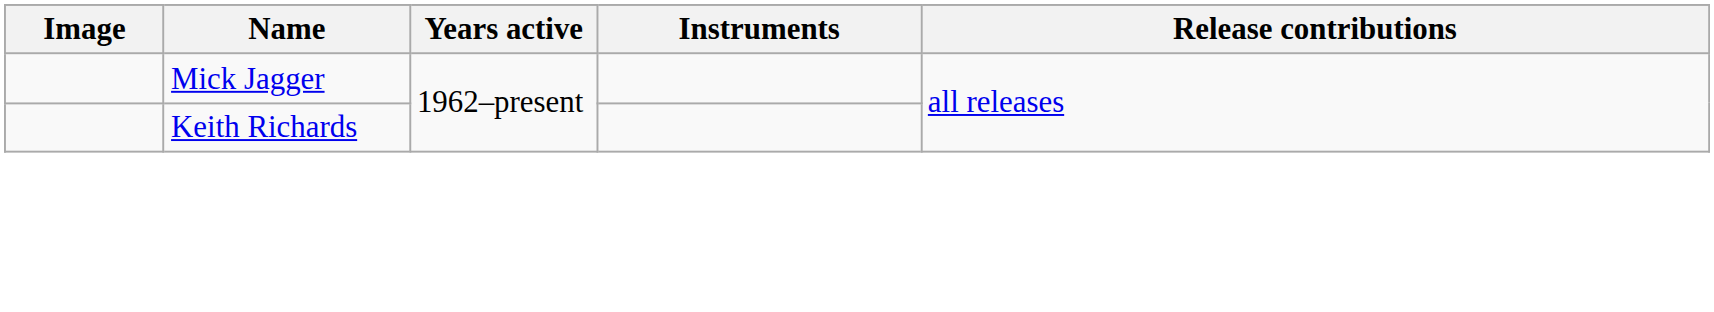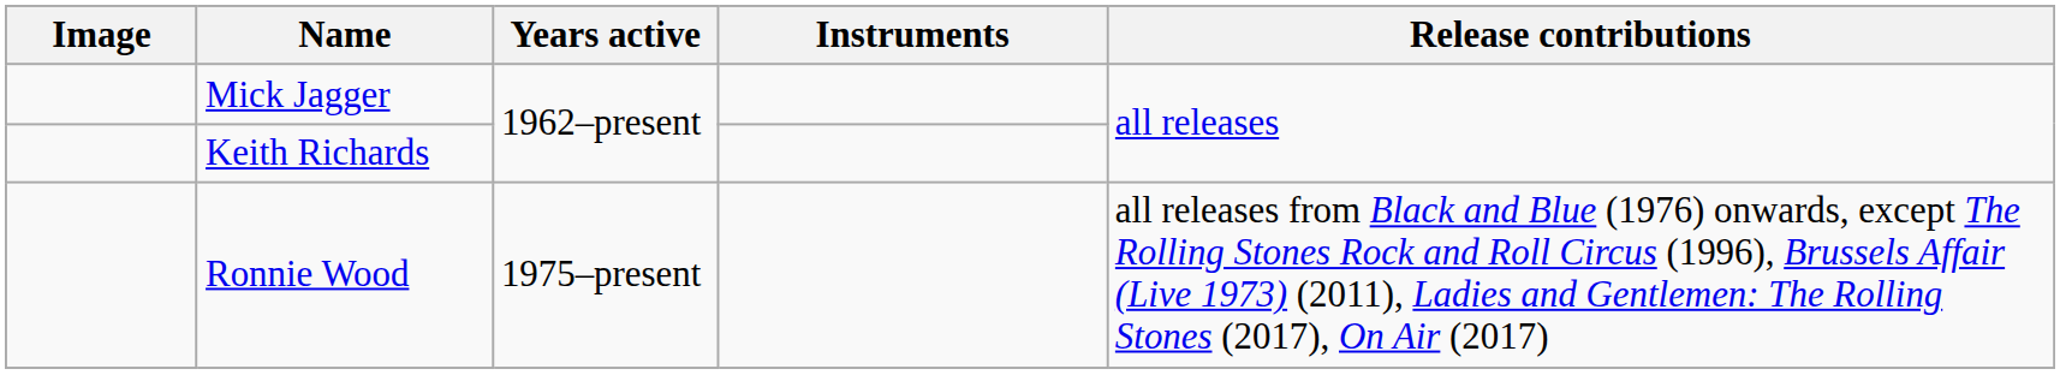+ row: Ronnie Wood | 1975–present | all releases from Black and Blue (1976) onwards, except The Rolling Stones Rock and Roll Circus (1996), Brussels Affair (Live 1973) (2011), Ladies and Gentlemen: The Rolling Stones (2017), On Air (2017)
